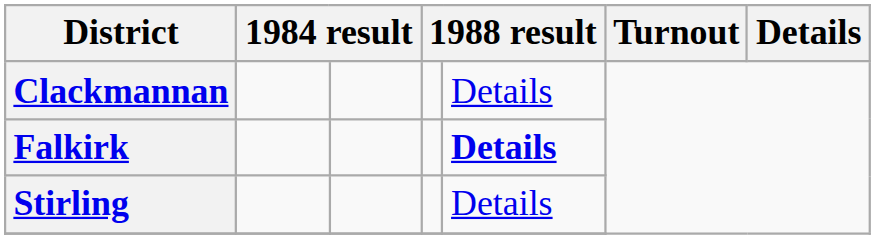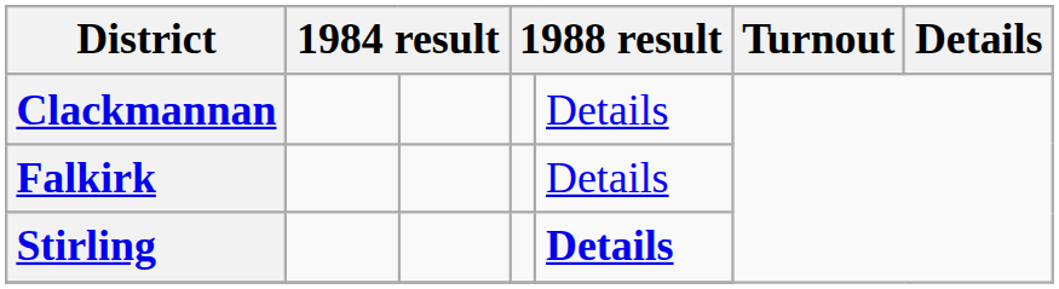Falkirk | column 5: bold -> normal
Stirling | column 5: normal -> bold
